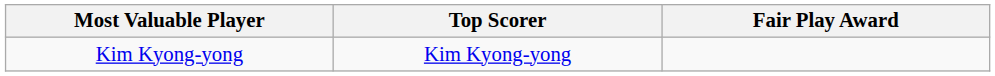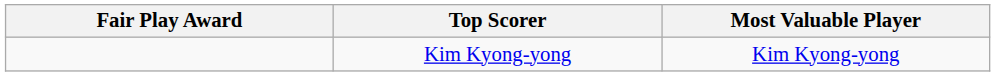columns swapped: Most Valuable Player <-> Fair Play Award
